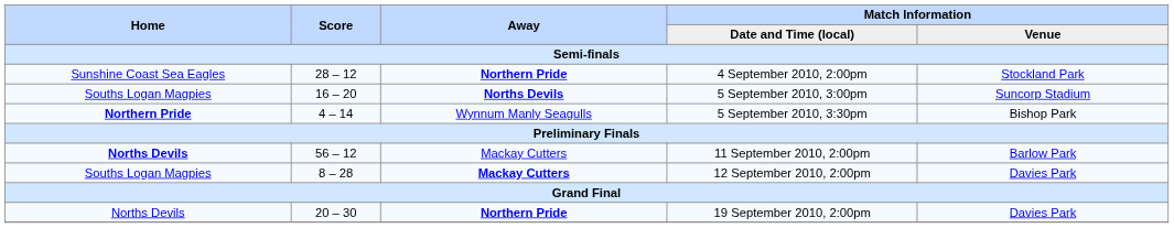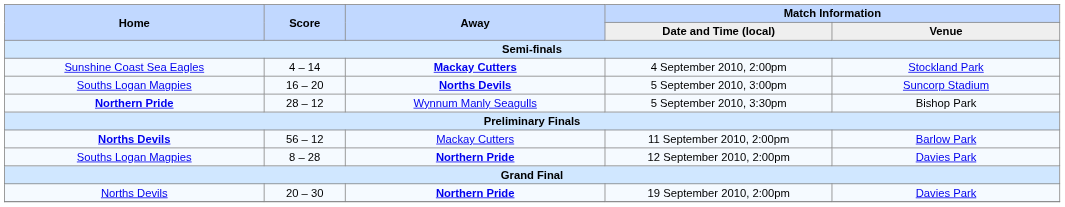4 September 2010, 2:00pm | Score: 28 – 12 -> 4 – 14
4 September 2010, 2:00pm | Away: Northern Pride -> Mackay Cutters
5 September 2010, 3:30pm | Score: 4 – 14 -> 28 – 12
12 September 2010, 2:00pm | Away: Mackay Cutters -> Northern Pride
